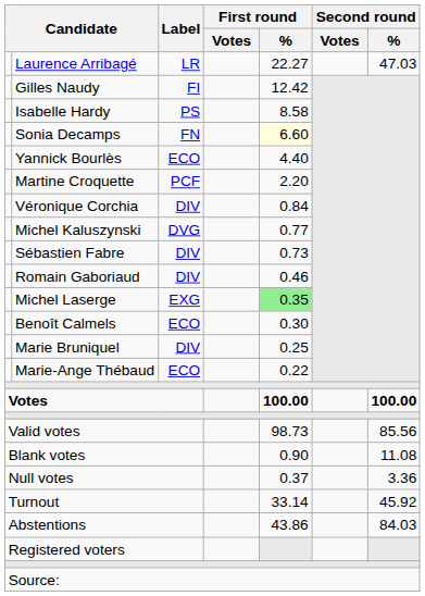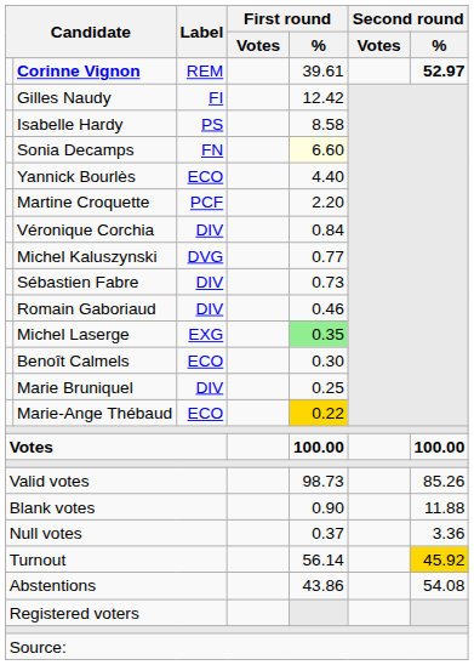+ row: Corinne Vignon | REM | 39.61 | 52.97
- row: Laurence Arribagé | LR | 22.27 | 47.03
Marie-Ange Thébaud | First round / %: no background -> gold background
Valid votes | Second round / %: 85.56 -> 85.26
Blank votes | Second round / %: 11.08 -> 11.88
Turnout | First round / %: 33.14 -> 56.14
Turnout | Second round / %: no background -> gold background
Abstentions | Second round / %: 84.03 -> 54.08
